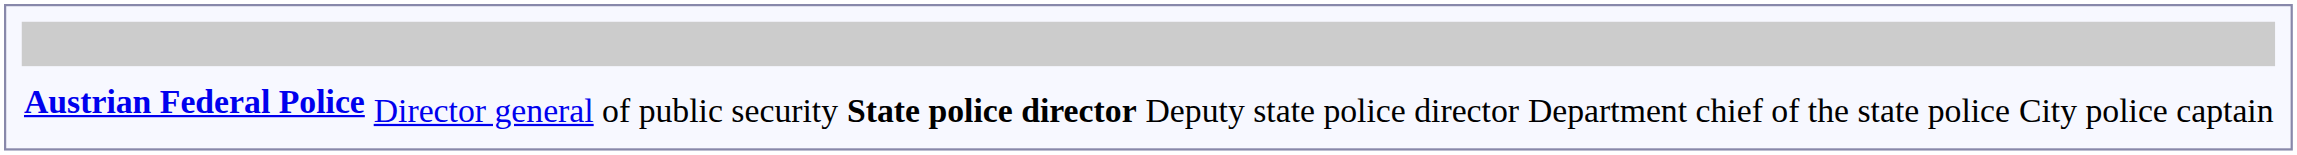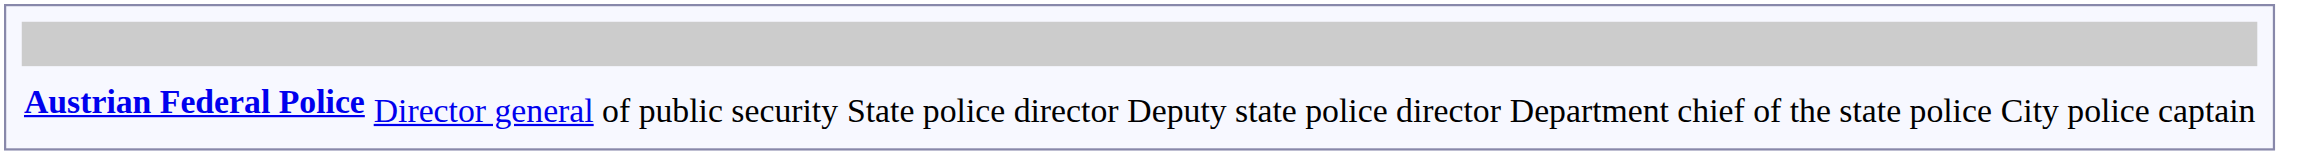Director general of public security | column 3: bold -> normal
